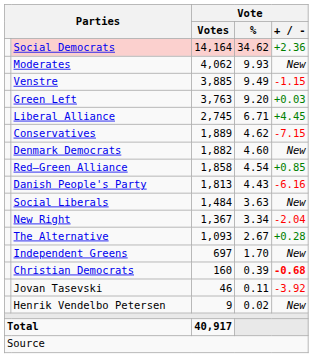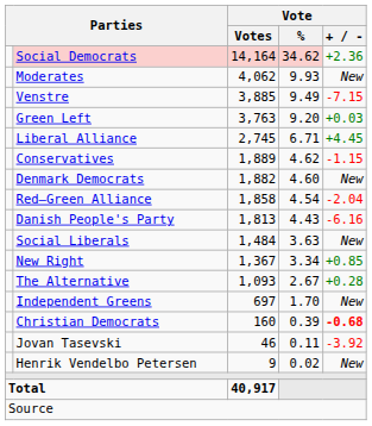Venstre | Vote / + / -: -1.15 -> -7.15
Conservatives | Vote / + / -: -7.15 -> -1.15
Red–Green Alliance | Vote / + / -: +0.85 -> -2.04
New Right | Vote / + / -: -2.04 -> +0.85
